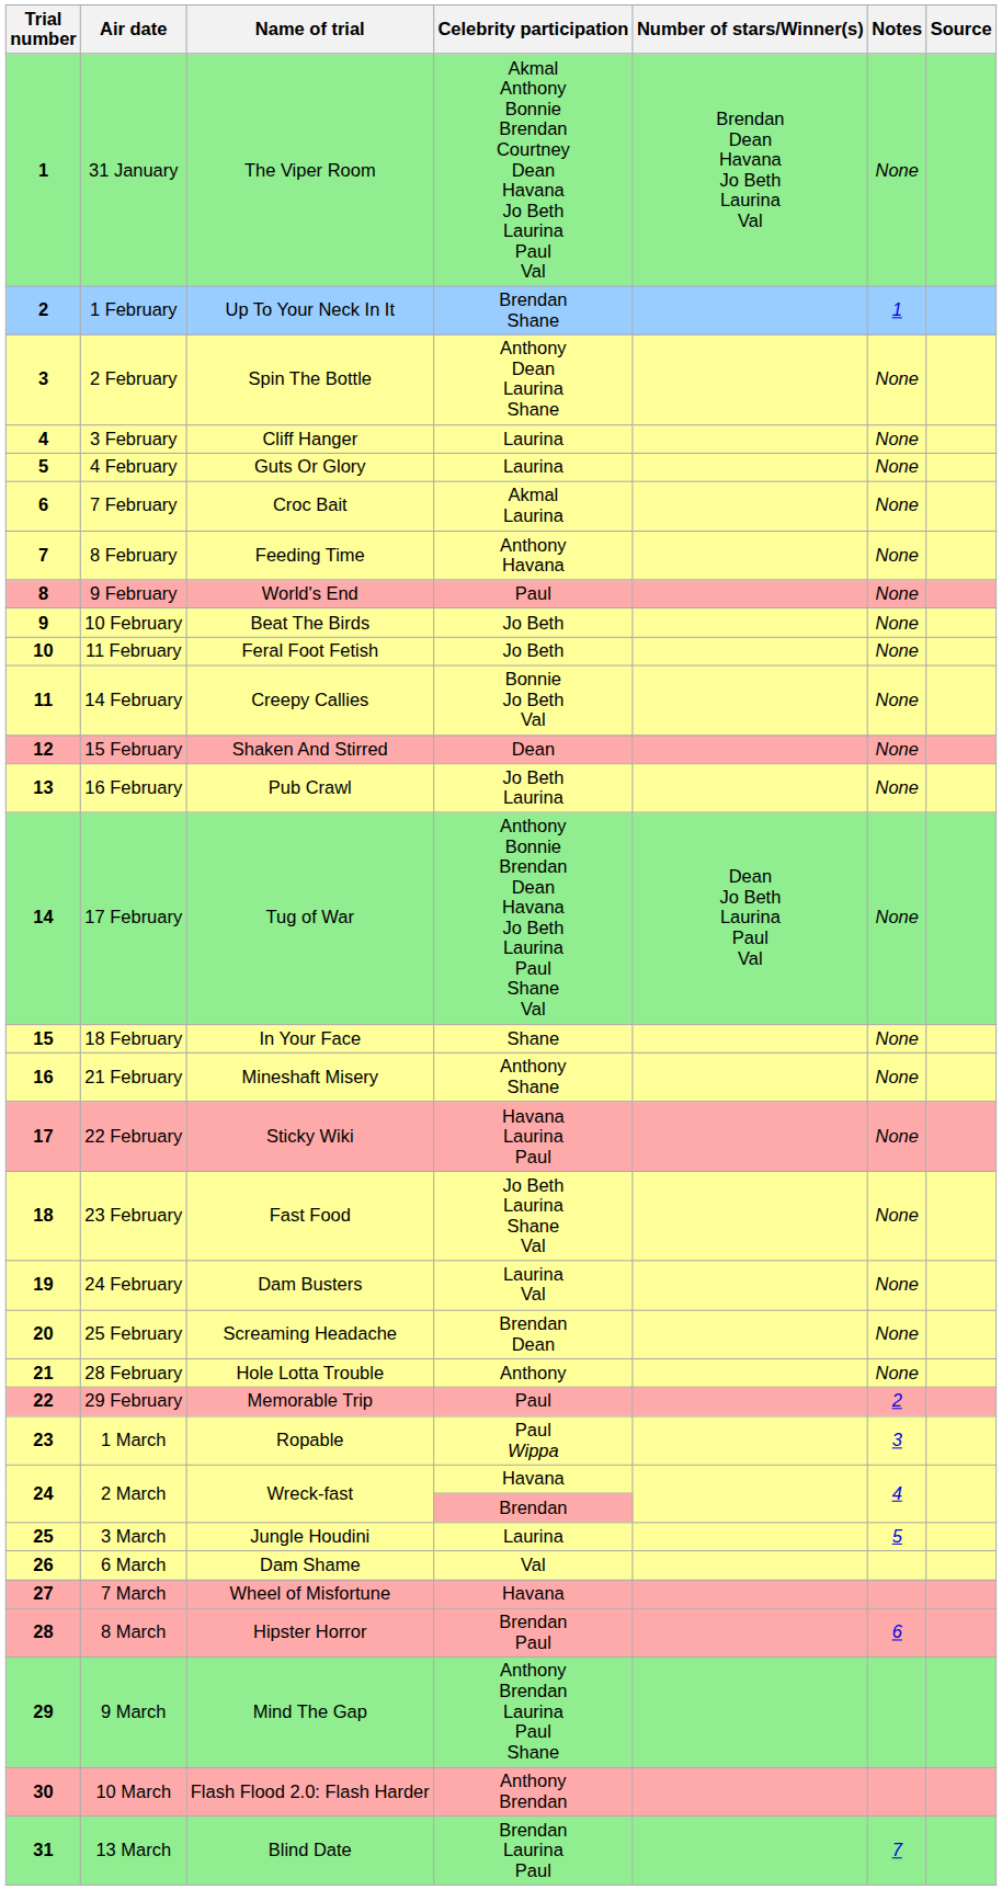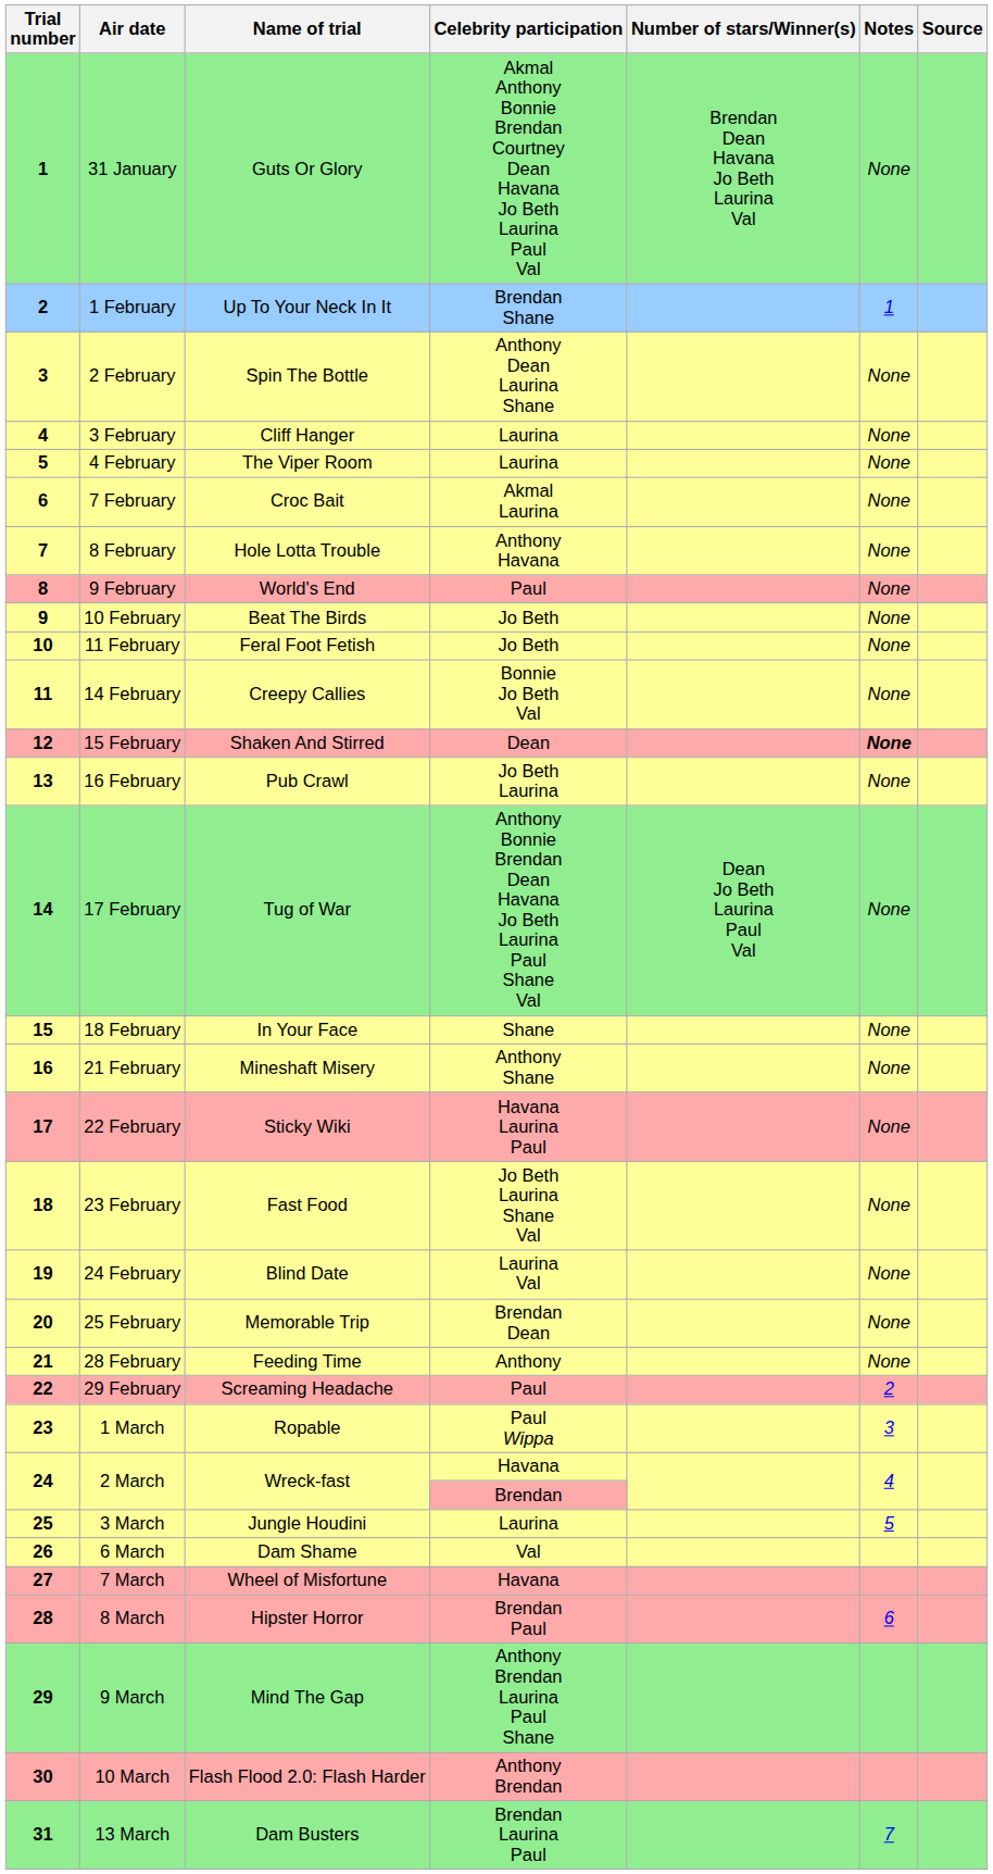31 January | Name of trial: The Viper Room -> Guts Or Glory
4 February | Name of trial: Guts Or Glory -> The Viper Room
8 February | Name of trial: Feeding Time -> Hole Lotta Trouble
15 February | Notes: normal -> bold
24 February | Name of trial: Dam Busters -> Blind Date
25 February | Name of trial: Screaming Headache -> Memorable Trip
28 February | Name of trial: Hole Lotta Trouble -> Feeding Time
29 February | Name of trial: Memorable Trip -> Screaming Headache
13 March | Name of trial: Blind Date -> Dam Busters
